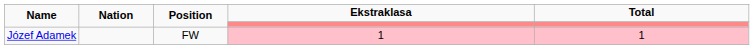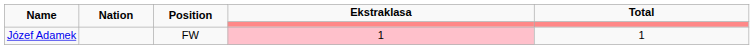Józef Adamek | Total: pink background -> no background
